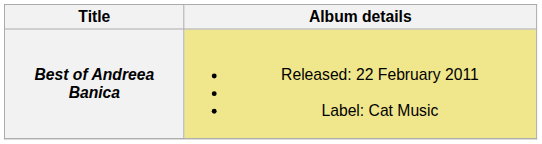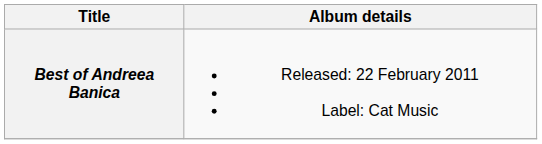Best of Andreea Banica | Album details: khaki background -> no background
